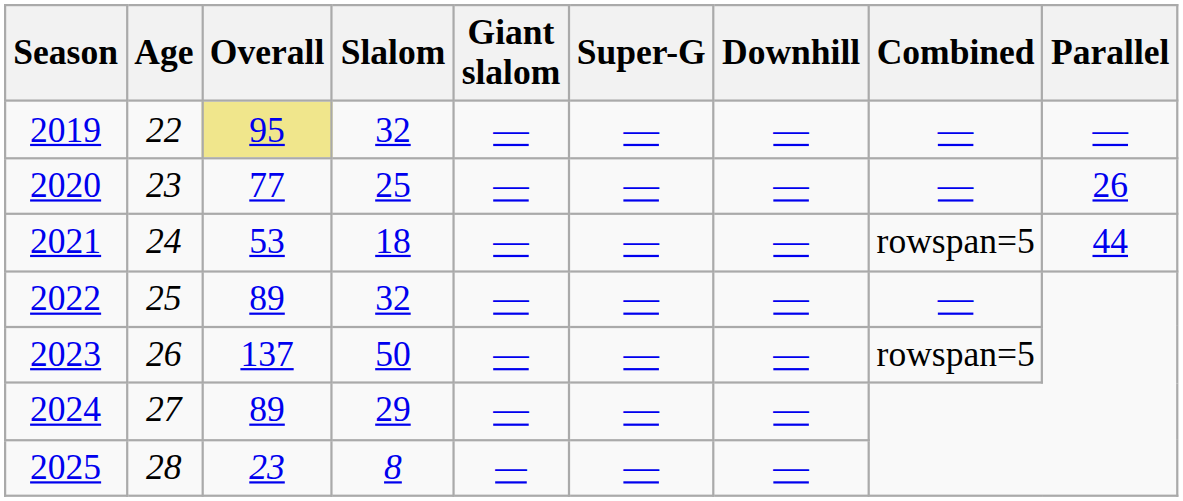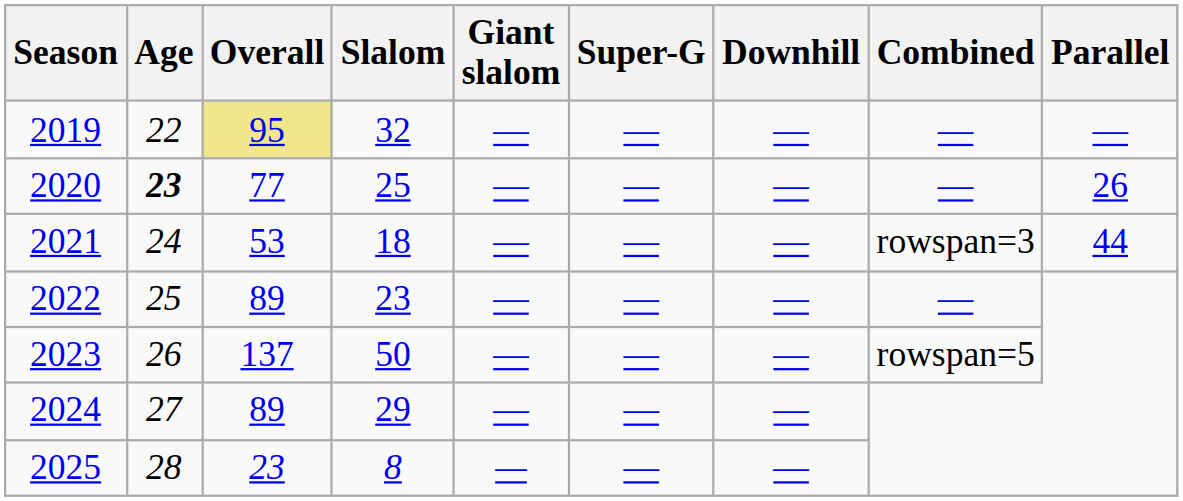2020 | Age: normal -> bold
2021 | Combined: rowspan=5 -> rowspan=3
2022 | Slalom: 32 -> 23
